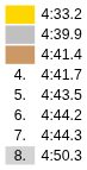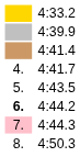4:44.2 | column 1: normal -> bold
4:44.3 | column 1: no background -> pink background
4:50.3 | column 1: lightgrey background -> no background
